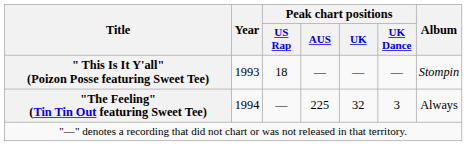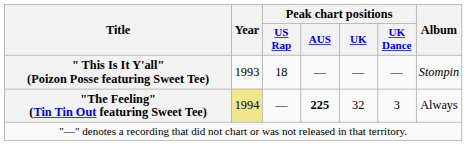"The Feeling" (Tin Tin Out featuring Sweet Tee) | Year: no background -> khaki background
"The Feeling" (Tin Tin Out featuring Sweet Tee) | Peak chart positions / AUS: normal -> bold
